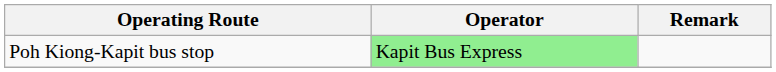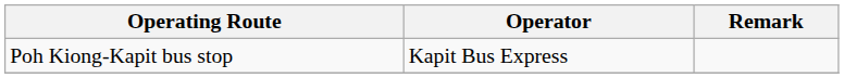Poh Kiong-Kapit bus stop | Operator: lightgreen background -> no background
